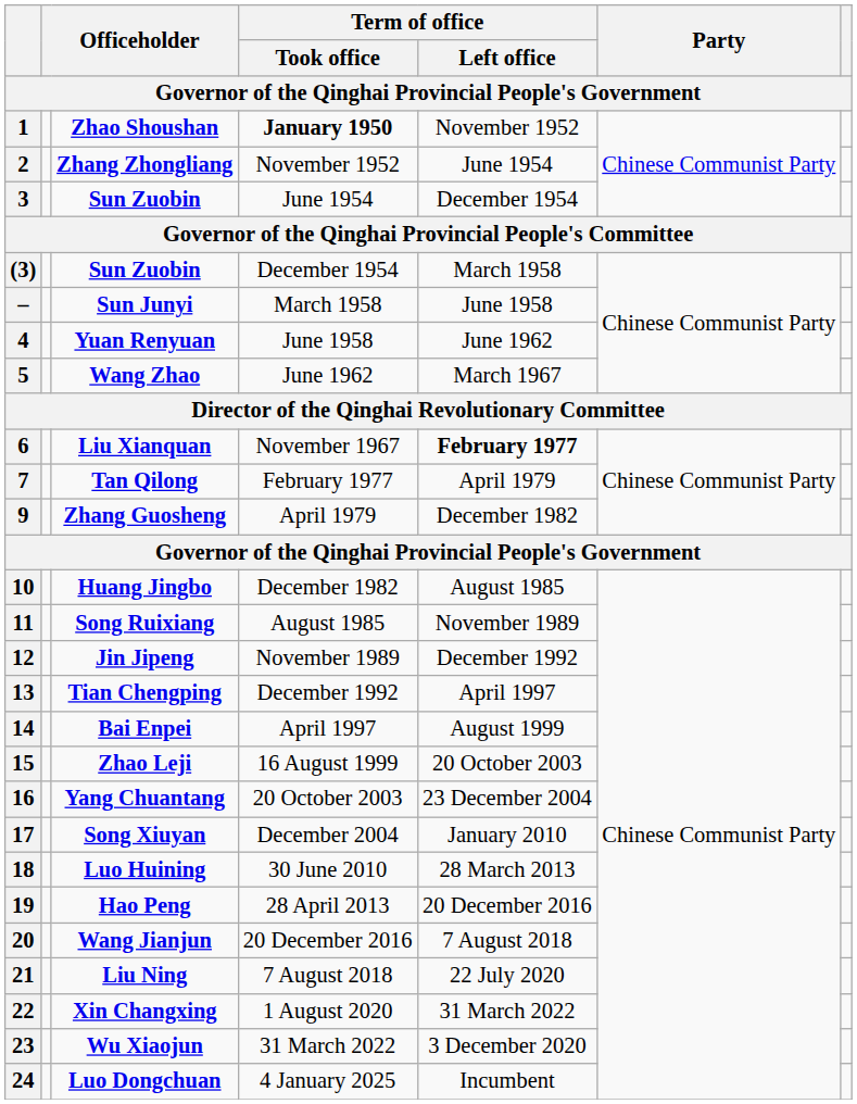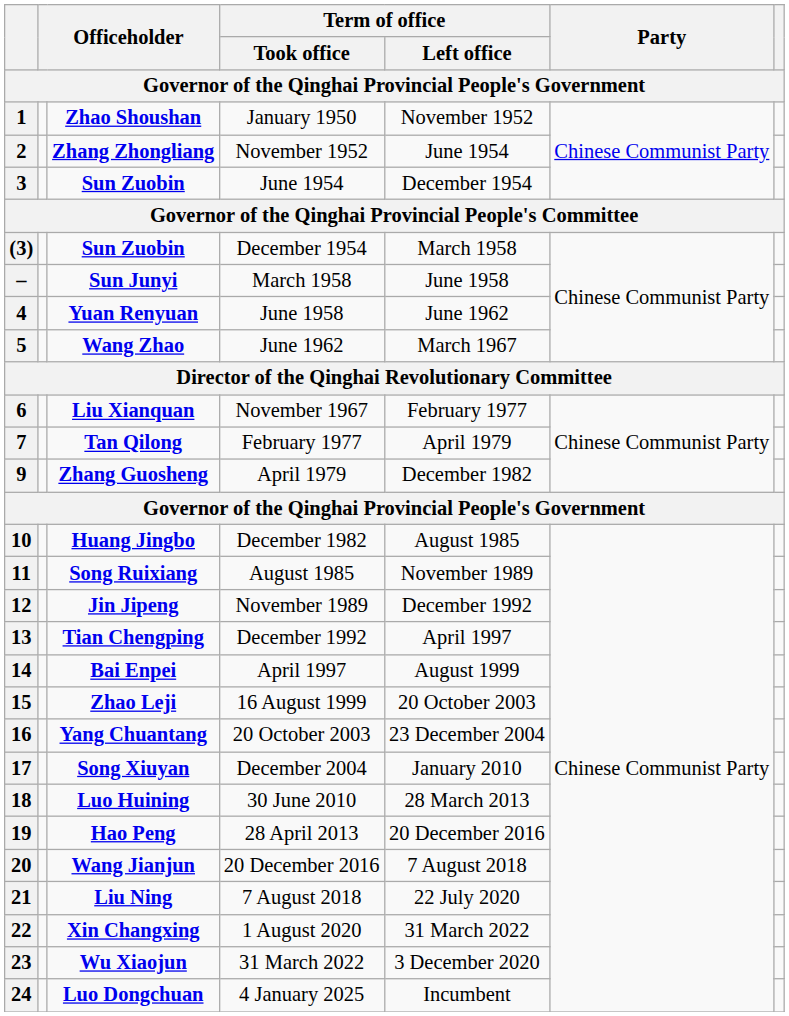1 | Term of office / Took office: bold -> normal
6 | Term of office / Left office: bold -> normal
